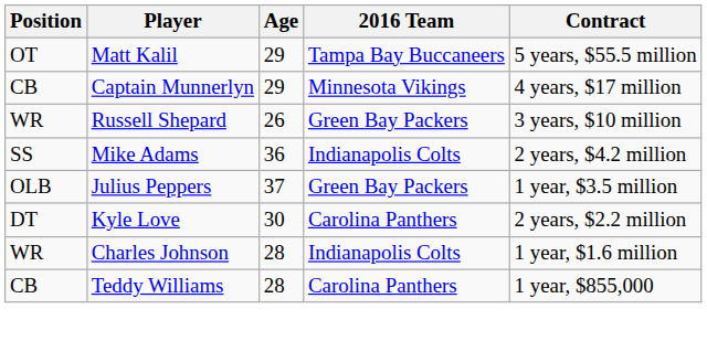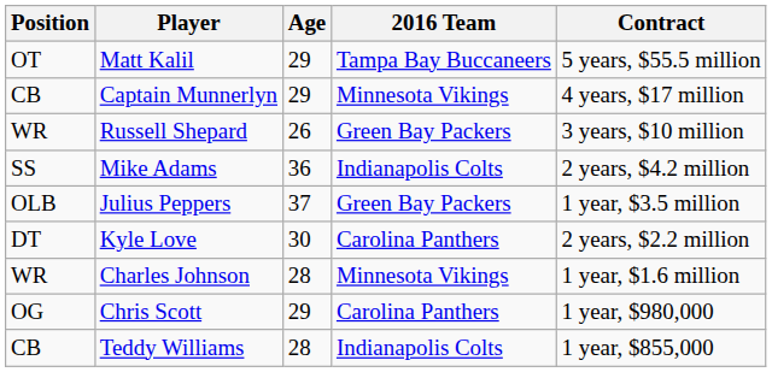Charles Johnson | 2016 Team: Indianapolis Colts -> Minnesota Vikings
+ row: OG | Chris Scott | 29 | Carolina Panthers | 1 year, $980,000
Teddy Williams | 2016 Team: Carolina Panthers -> Indianapolis Colts
